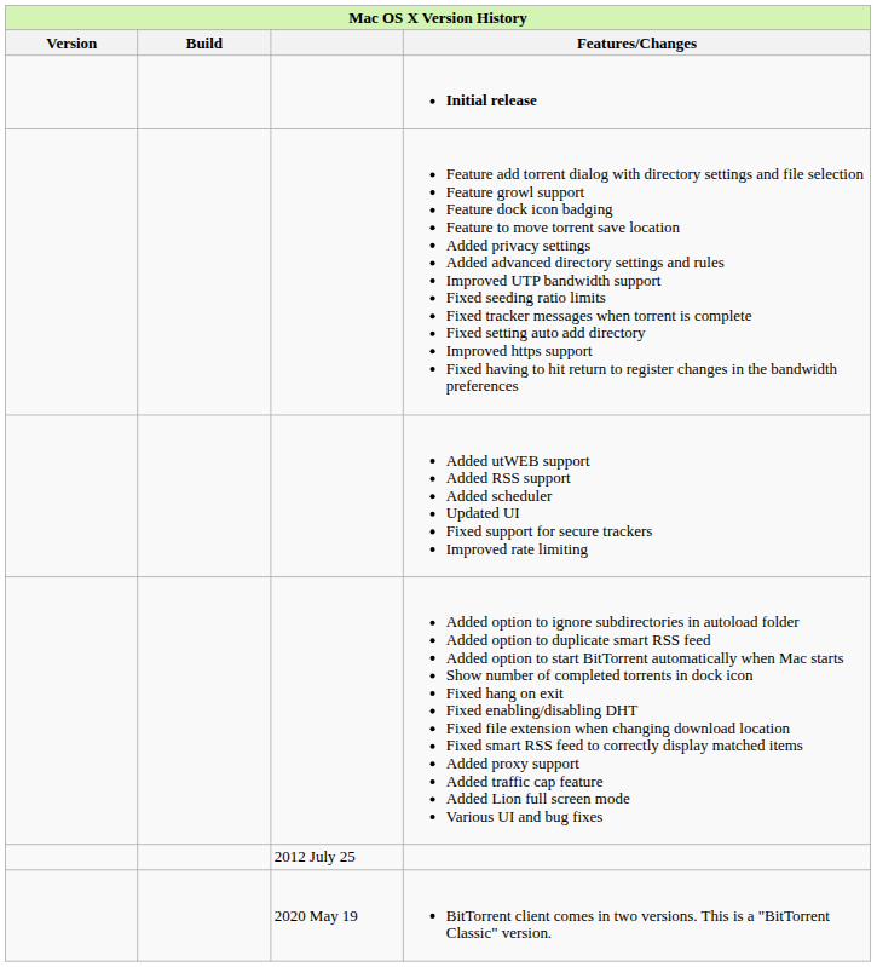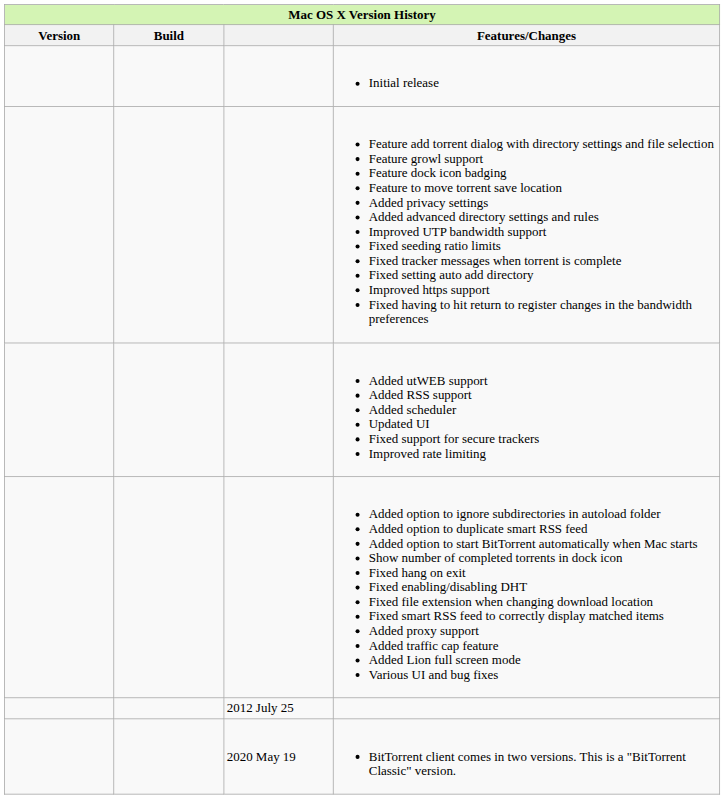Initial release | Features/Changes: bold -> normal
